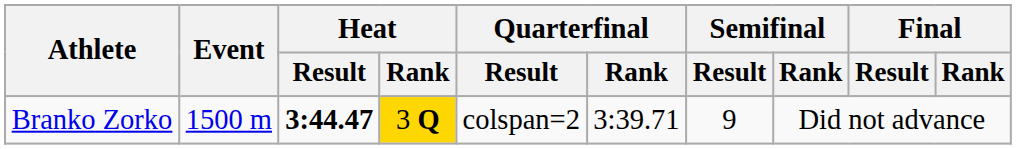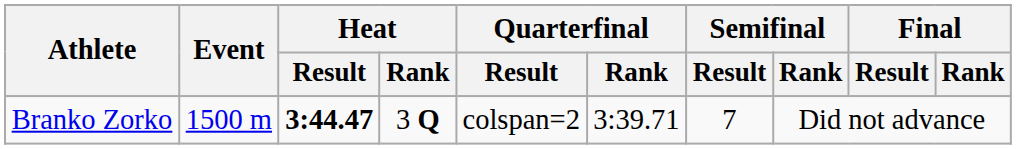Branko Zorko | Heat / Rank: gold background -> no background
Branko Zorko | Semifinal / Result: 9 -> 7
